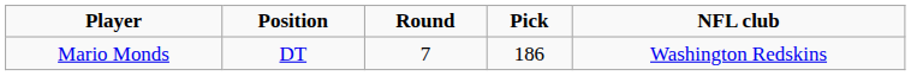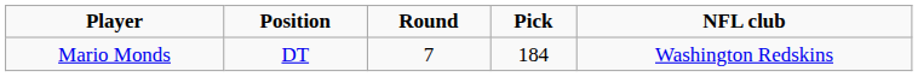Mario Monds | Pick: 186 -> 184
